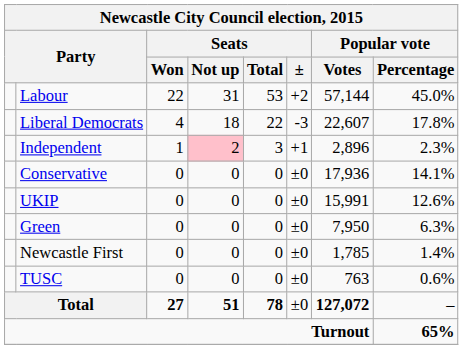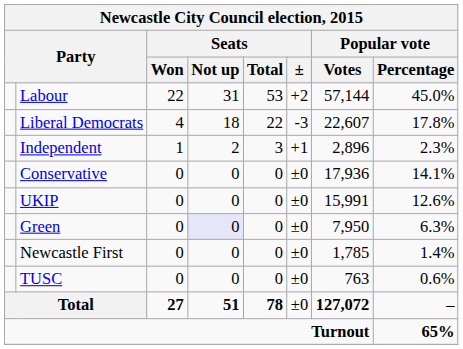Independent | Seats / Not up: pink background -> no background
Green | Seats / Not up: no background -> lavender background
